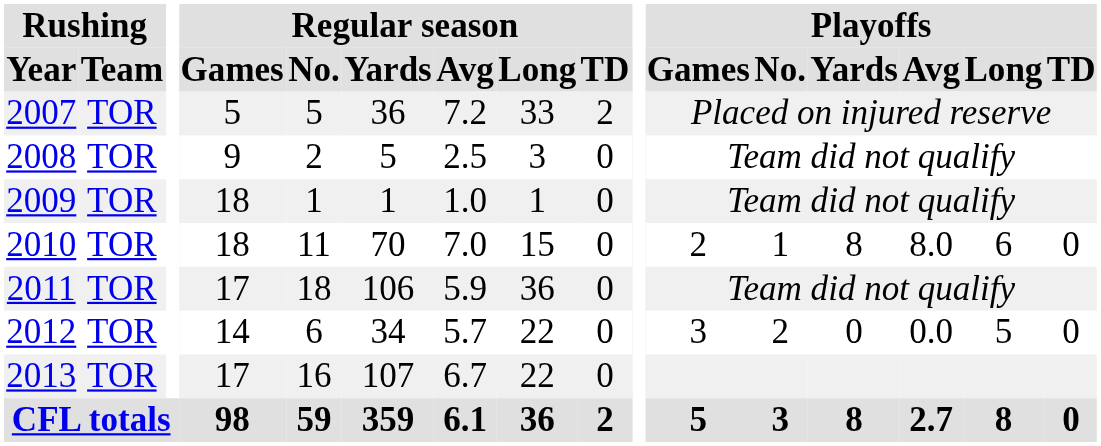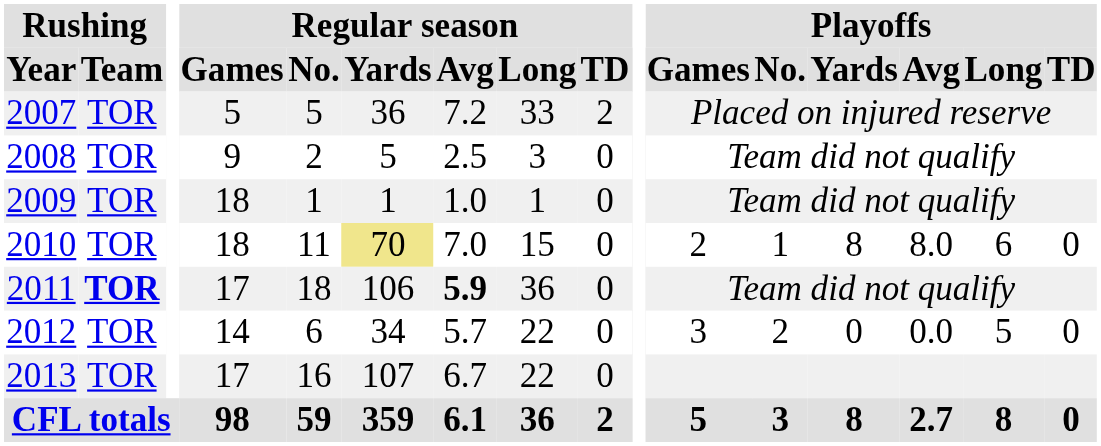2010 | Regular season / Yards: no background -> khaki background
2011 | Rushing / Team: normal -> bold
2011 | Regular season / Avg: normal -> bold
